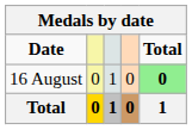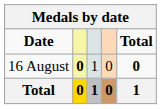16 August | column 2: normal -> bold
16 August | Total: lightgreen background -> no background
